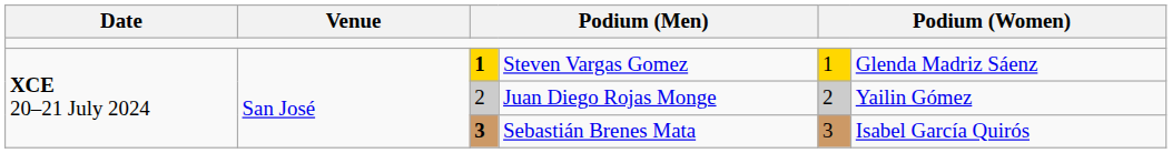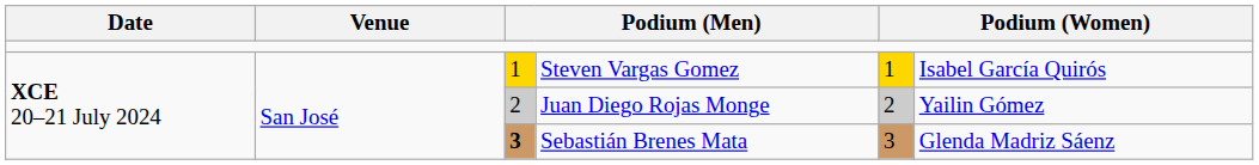Steven Vargas Gomez | column 3: bold -> normal
Steven Vargas Gomez | column 6: Glenda Madriz Sáenz -> Isabel García Quirós
Sebastián Brenes Mata | column 6: Isabel García Quirós -> Glenda Madriz Sáenz
